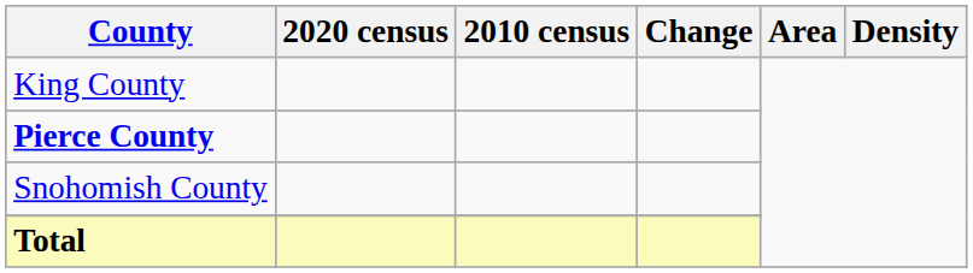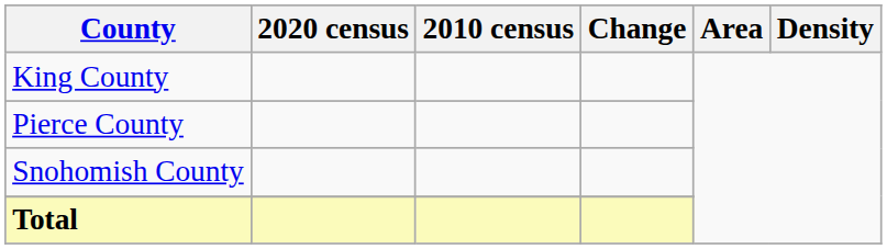Pierce County | County: bold -> normal
